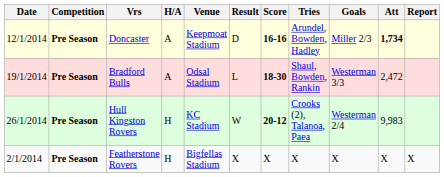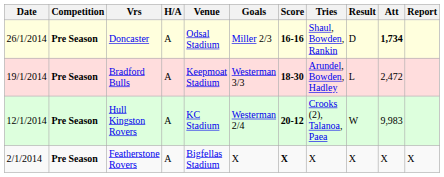columns swapped: Result <-> Goals
Doncaster | Date: 12/1/2014 -> 26/1/2014
Doncaster | Venue: Keepmoat Stadium -> Odsal Stadium
Doncaster | Tries: Arundel, Bowden, Hadley -> Shaul, Bowden, Rankin
Bradford Bulls | Venue: Odsal Stadium -> Keepmoat Stadium
Bradford Bulls | Tries: Shaul, Bowden, Rankin -> Arundel, Bowden, Hadley
Hull Kingston Rovers | Date: 26/1/2014 -> 12/1/2014
Hull Kingston Rovers | H/A: H -> A
Featherstone Rovers | H/A: H -> A
Featherstone Rovers | Score: normal -> bold
